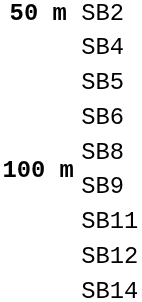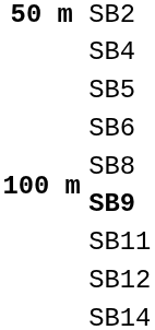SB9 | column 2: normal -> bold
